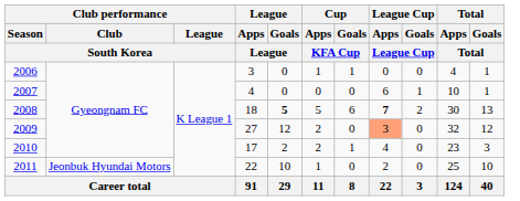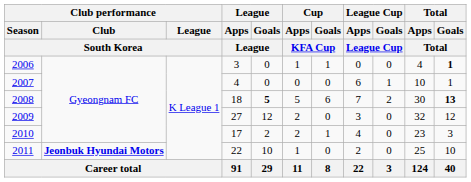2006 | Total / Goals / Total: normal -> bold
2008 | League Cup / Apps / League Cup: bold -> normal
2008 | Total / Goals / Total: normal -> bold
2009 | League Cup / Apps / League Cup: lightsalmon background -> no background
2011 | Club performance / Club / South Korea: normal -> bold
